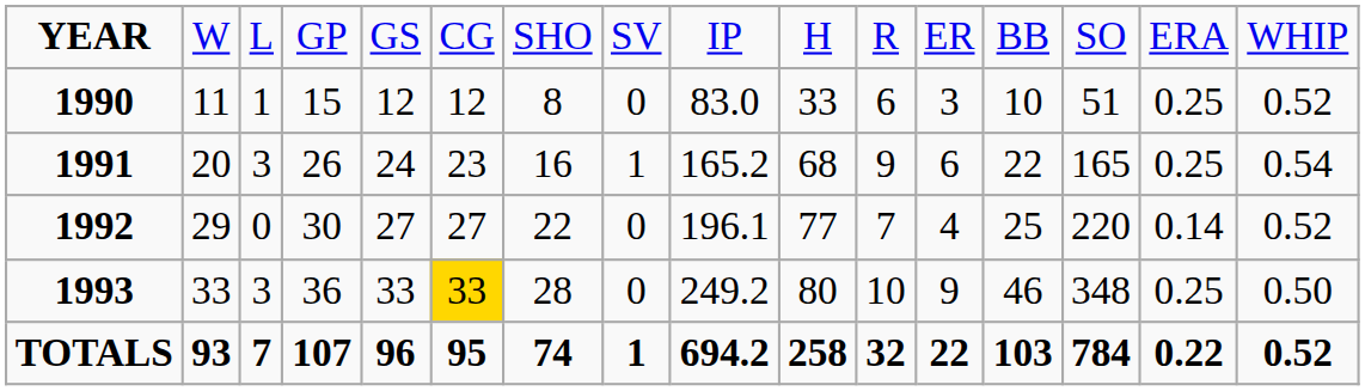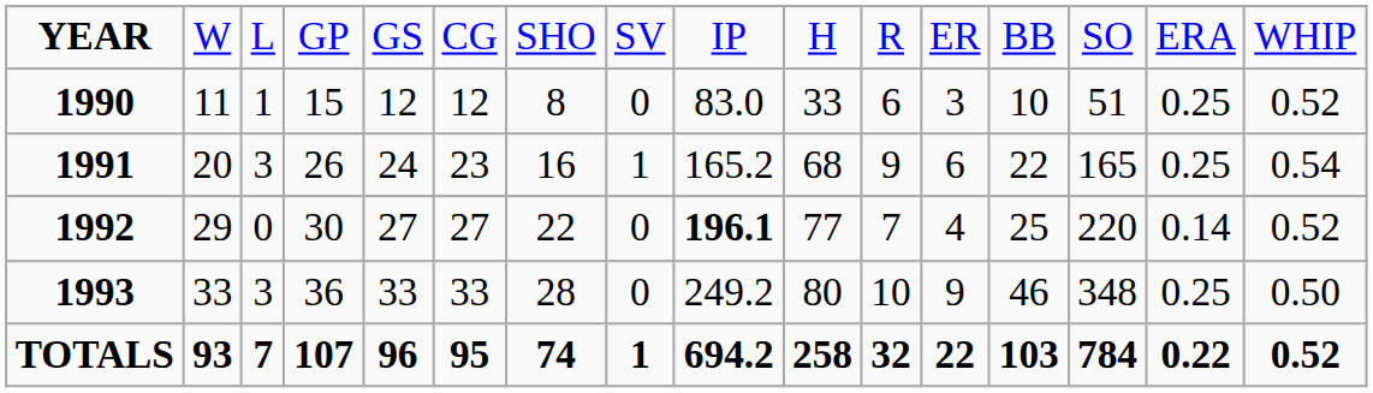1992 | column 9: normal -> bold
1993 | column 6: gold background -> no background
